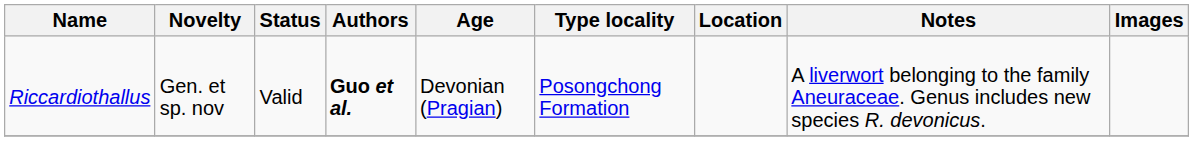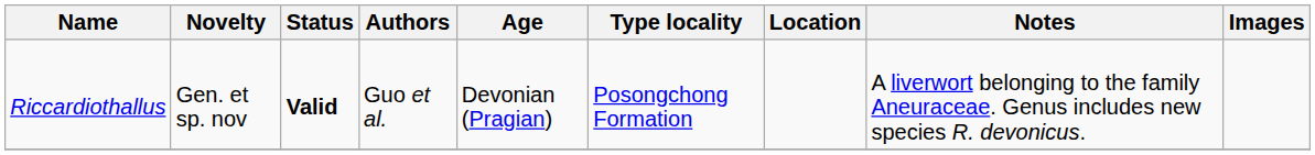Riccardiothallus | Status: normal -> bold
Riccardiothallus | Authors: bold -> normal
